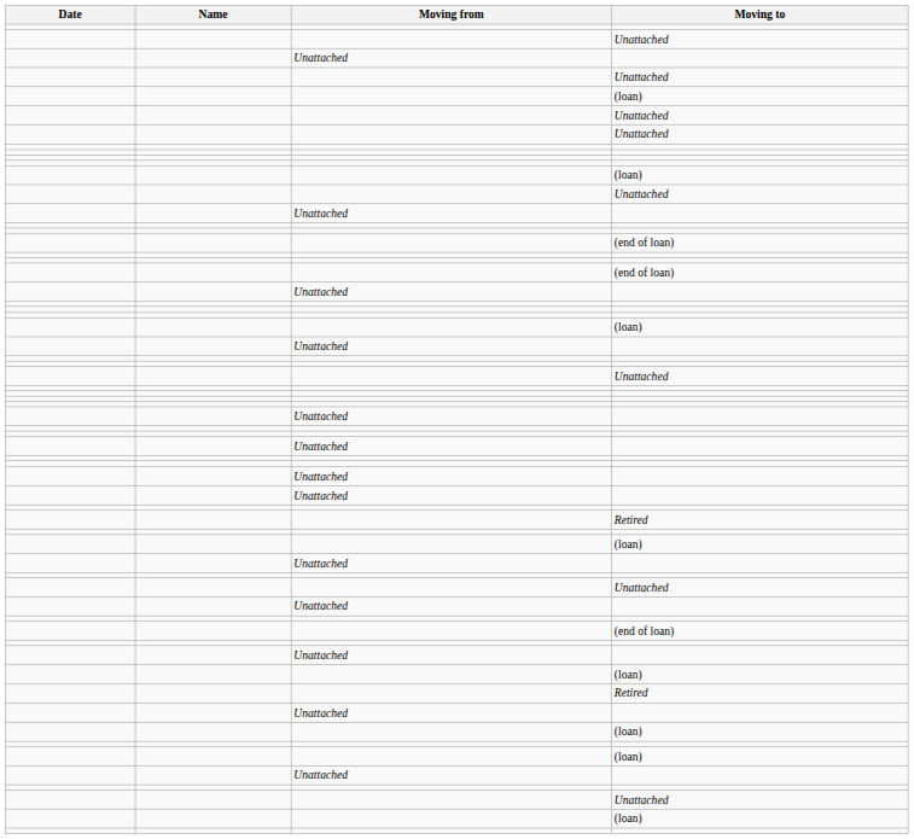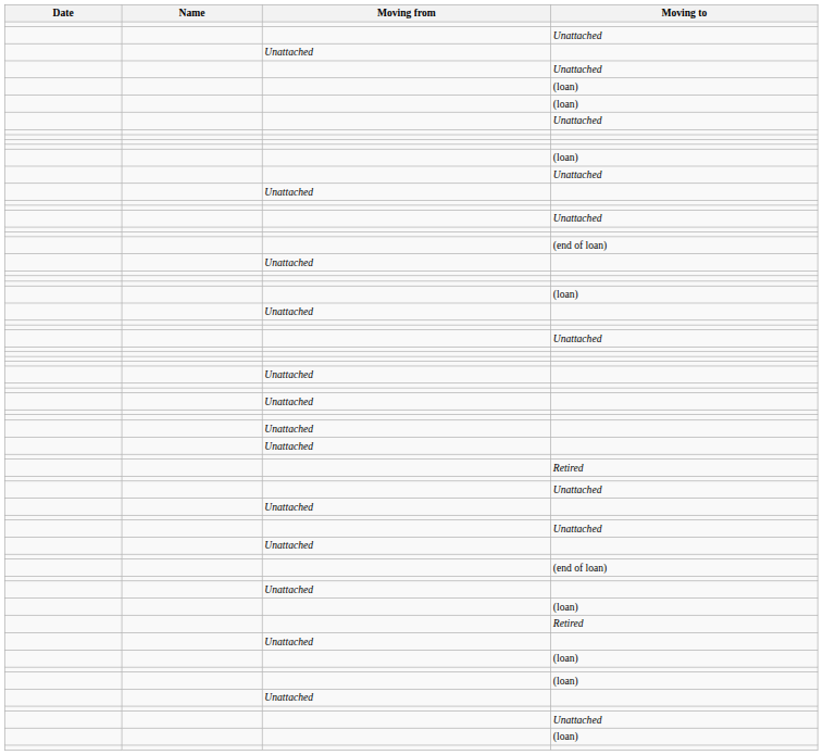row 7 | Moving to: Unattached -> (loan)
row 18 | Moving to: (end of loan) -> Unattached
row 46 | Moving to: (loan) -> Unattached
